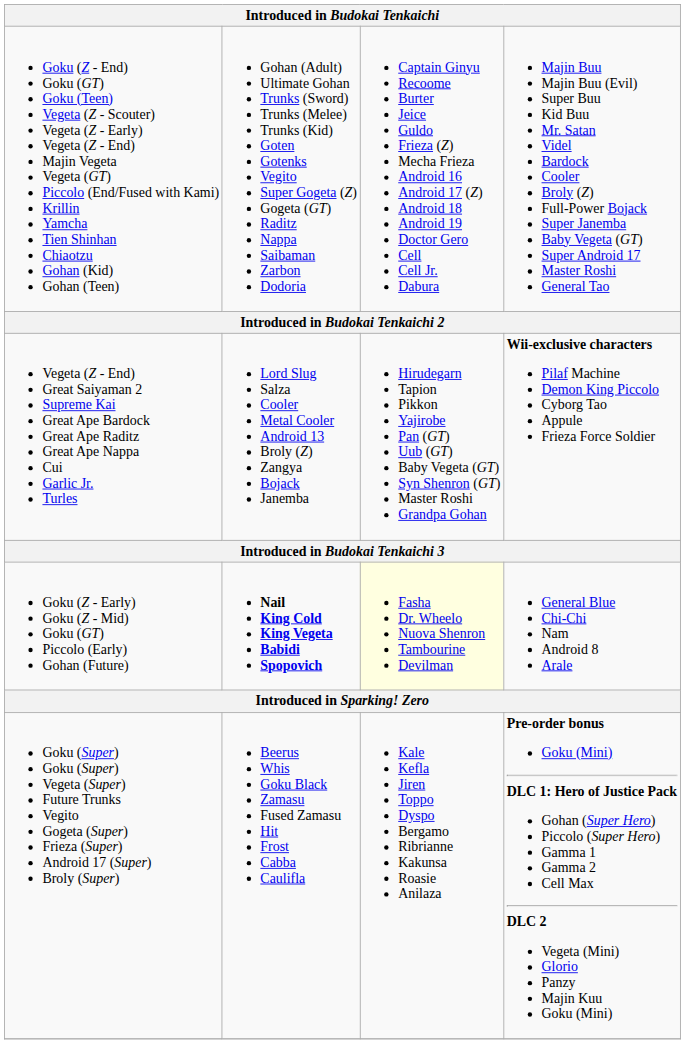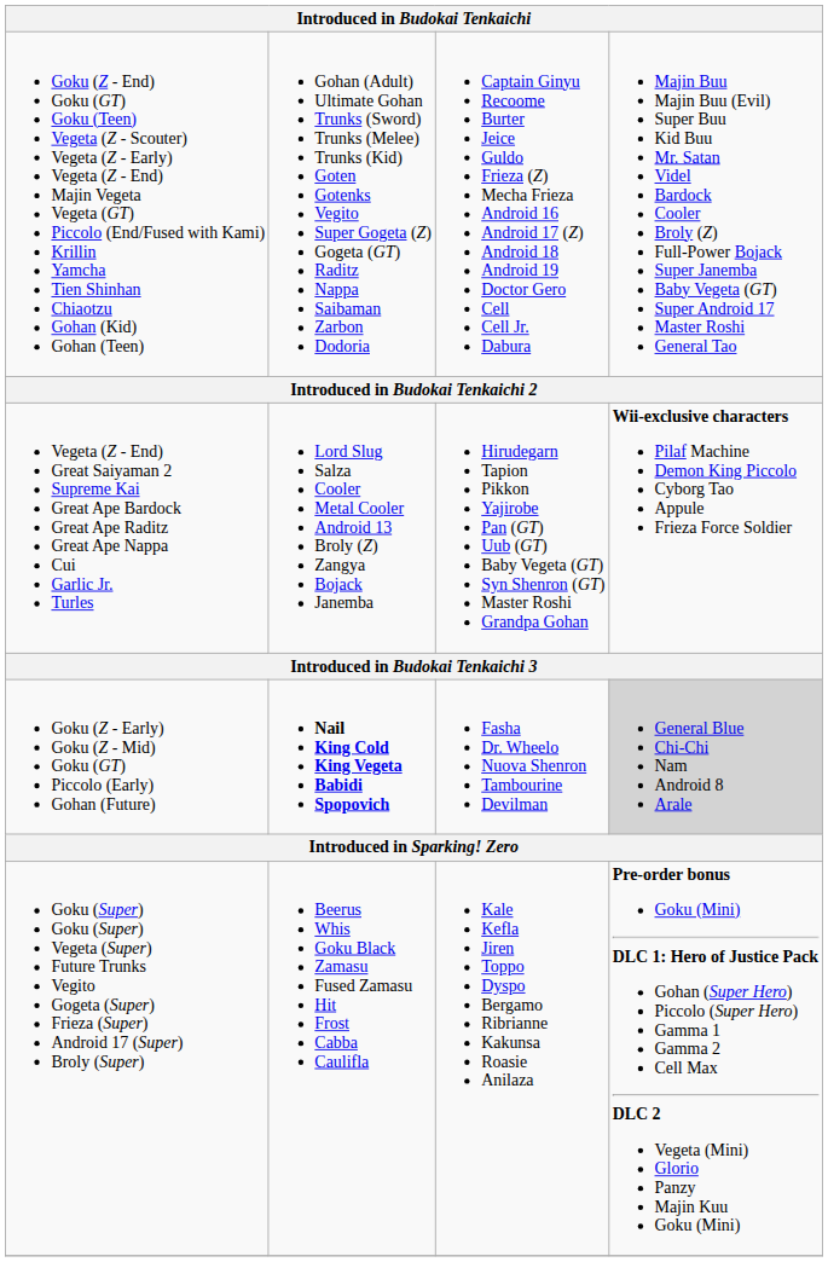row 6 | column 3: lightyellow background -> no background
row 6 | column 4: no background -> lightgrey background
